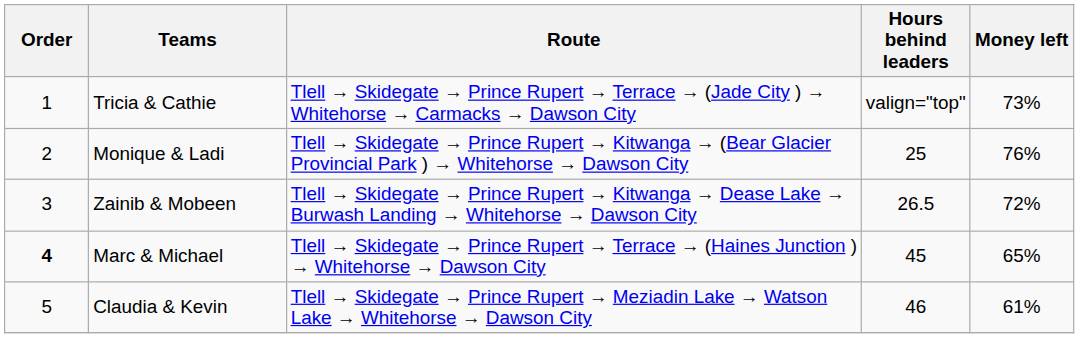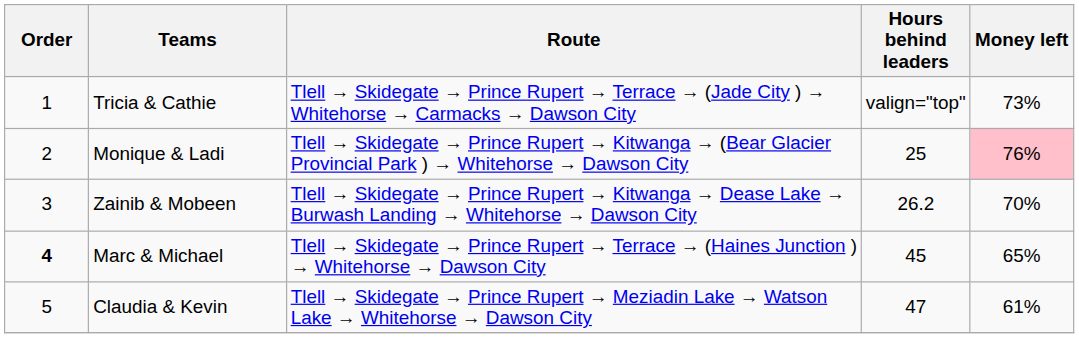Monique & Ladi | Money left: no background -> pink background
Zainib & Mobeen | Hours behind leaders: 26.5 -> 26.2
Zainib & Mobeen | Money left: 72% -> 70%
Claudia & Kevin | Hours behind leaders: 46 -> 47
